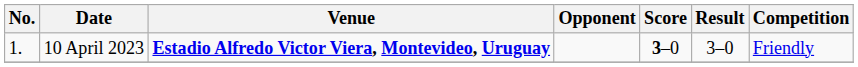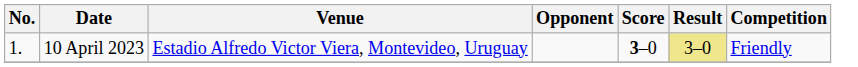10 April 2023 | Venue: bold -> normal
10 April 2023 | Result: no background -> khaki background
